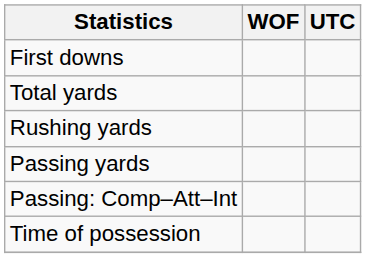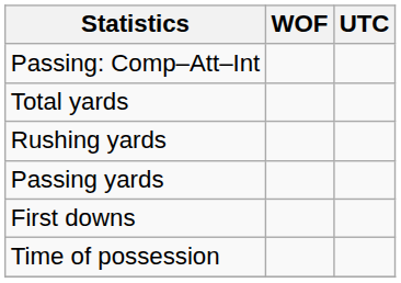rows swapped: First downs <-> Passing: Comp–Att–Int
